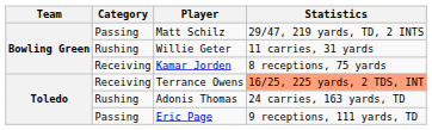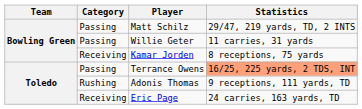Willie Geter | Category: Rushing -> Passing
Terrance Owens | Category: Receiving -> Passing
Adonis Thomas | Statistics: 24 carries, 163 yards, TD -> 9 receptions, 111 yards, TD
Eric Page | Category: Passing -> Receiving
Eric Page | Statistics: 9 receptions, 111 yards, TD -> 24 carries, 163 yards, TD
